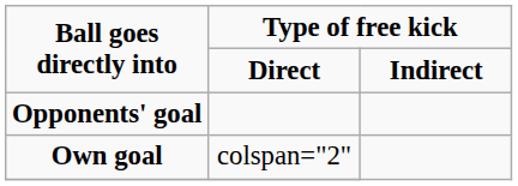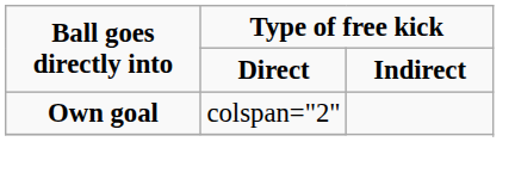- row: Opponents' goal
